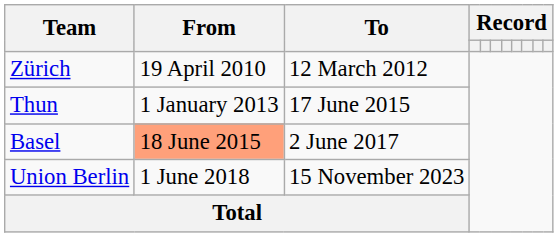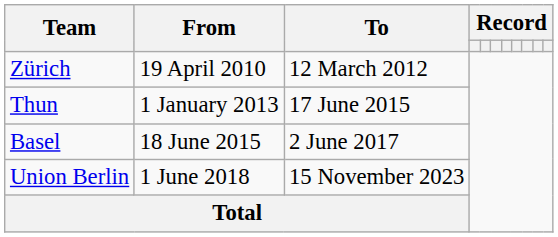Basel | From: lightsalmon background -> no background
